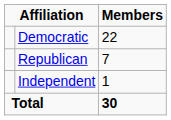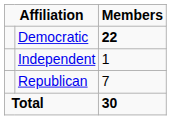Democratic | Members: normal -> bold
rows swapped: Republican <-> Independent
